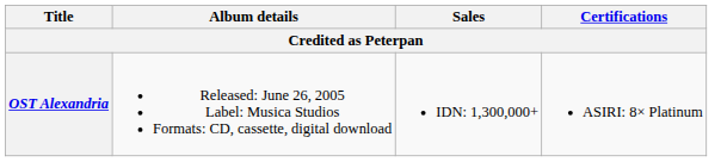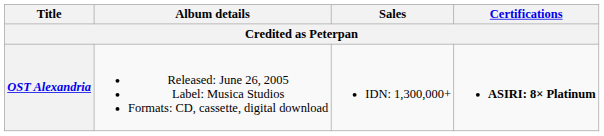OST Alexandria | Certifications: normal -> bold
